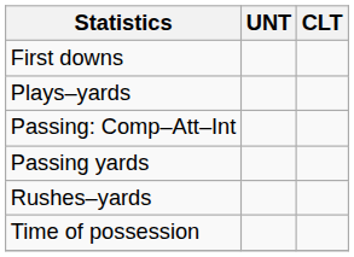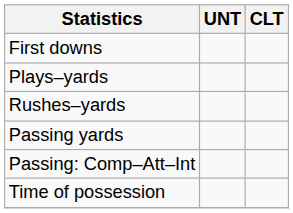rows swapped: Rushes–yards <-> Passing: Comp–Att–Int
